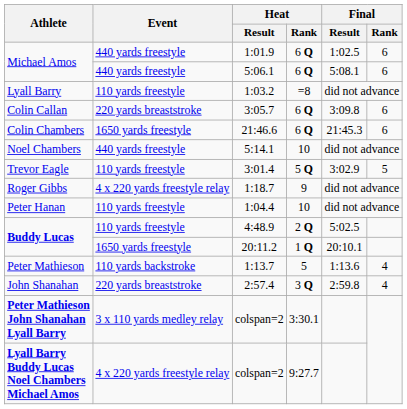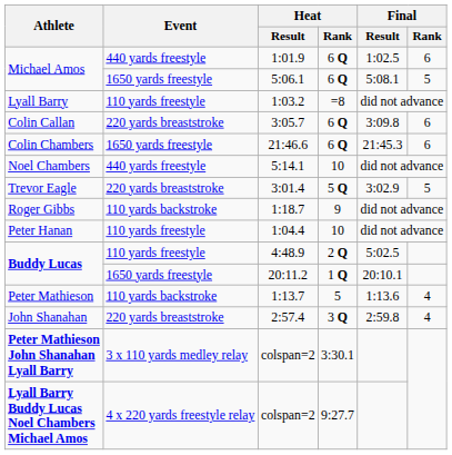5:06.1 | Event: 440 yards freestyle -> 1650 yards freestyle
5:06.1 | Final / Rank: 6 -> 5
3:01.4 | Event: 110 yards freestyle -> 220 yards breaststroke
1:18.7 | Event: 4 x 220 yards freestyle relay -> 110 yards backstroke
